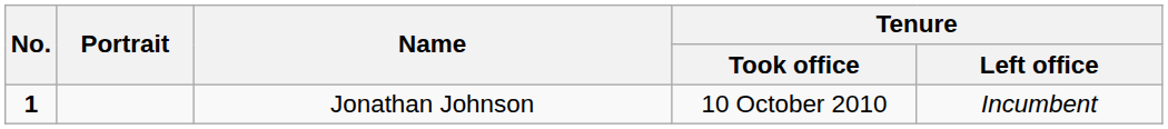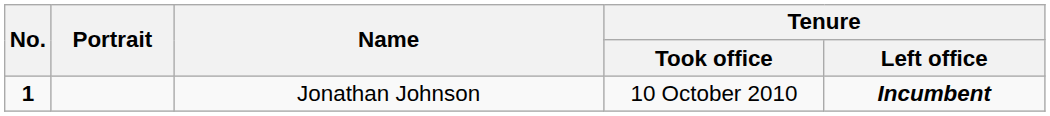Jonathan Johnson | Tenure / Left office: normal -> bold
